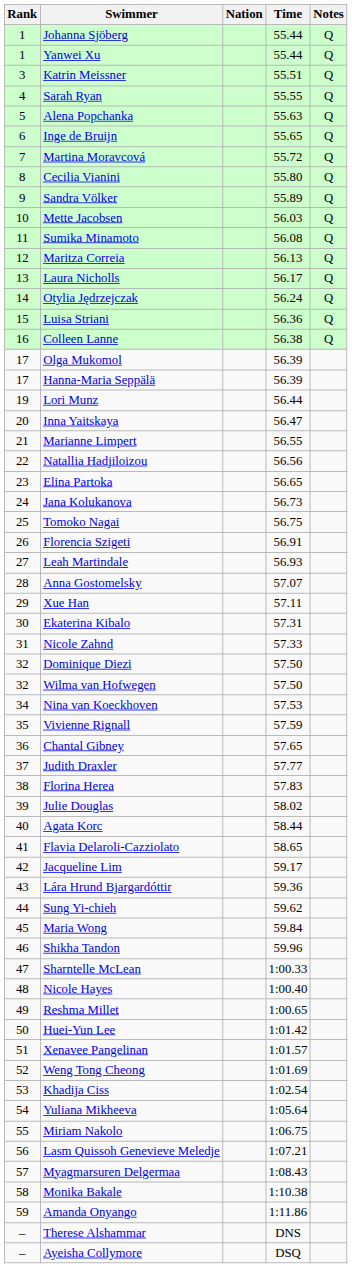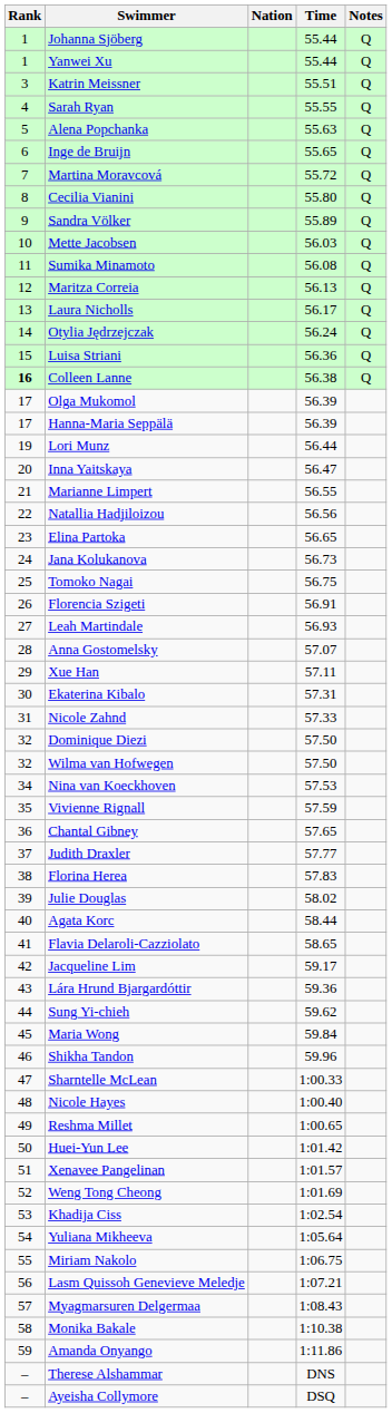Colleen Lanne | Rank: normal -> bold
